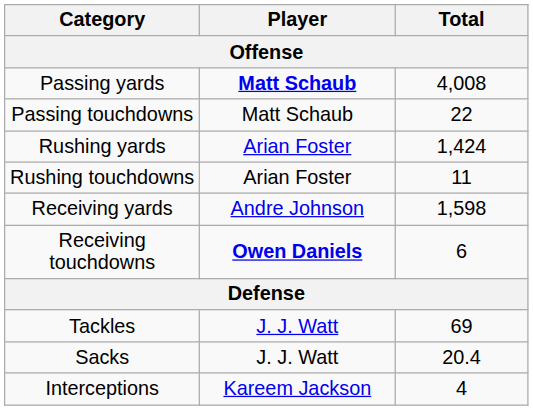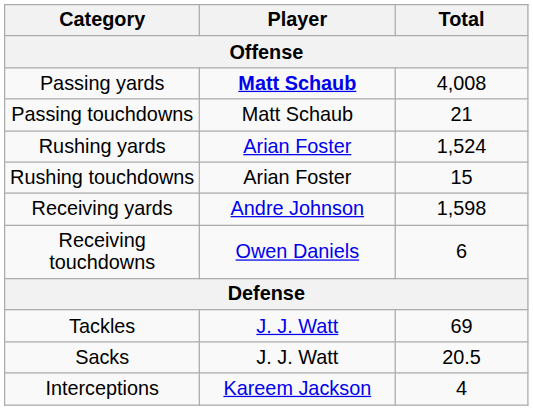Passing touchdowns | Total: 22 -> 21
Rushing yards | Total: 1,424 -> 1,524
Rushing touchdowns | Total: 11 -> 15
Receiving touchdowns | Player: bold -> normal
Sacks | Total: 20.4 -> 20.5
